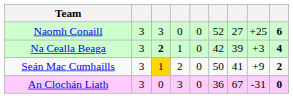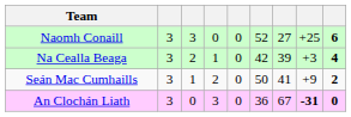Na Cealla Beaga | column 3: bold -> normal
Seán Mac Cumhaills | column 3: gold background -> no background
An Clochán Liath | column 8: normal -> bold
